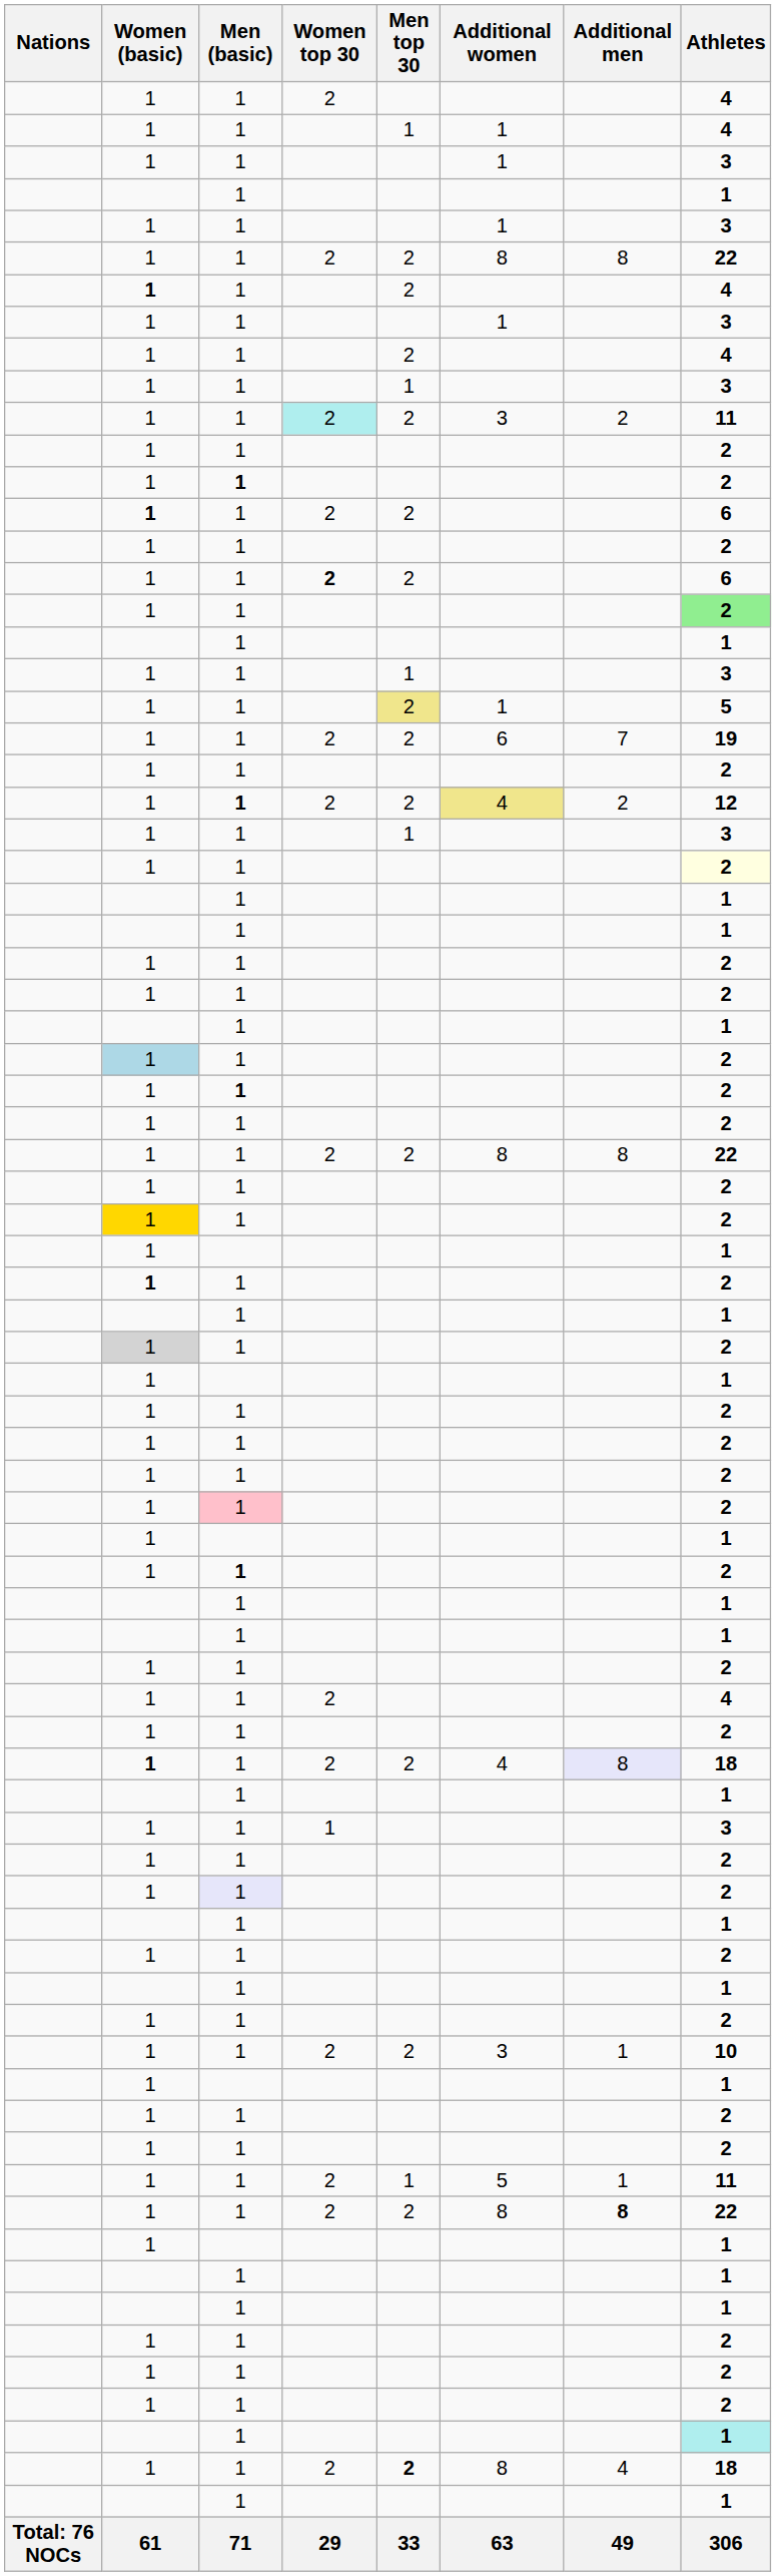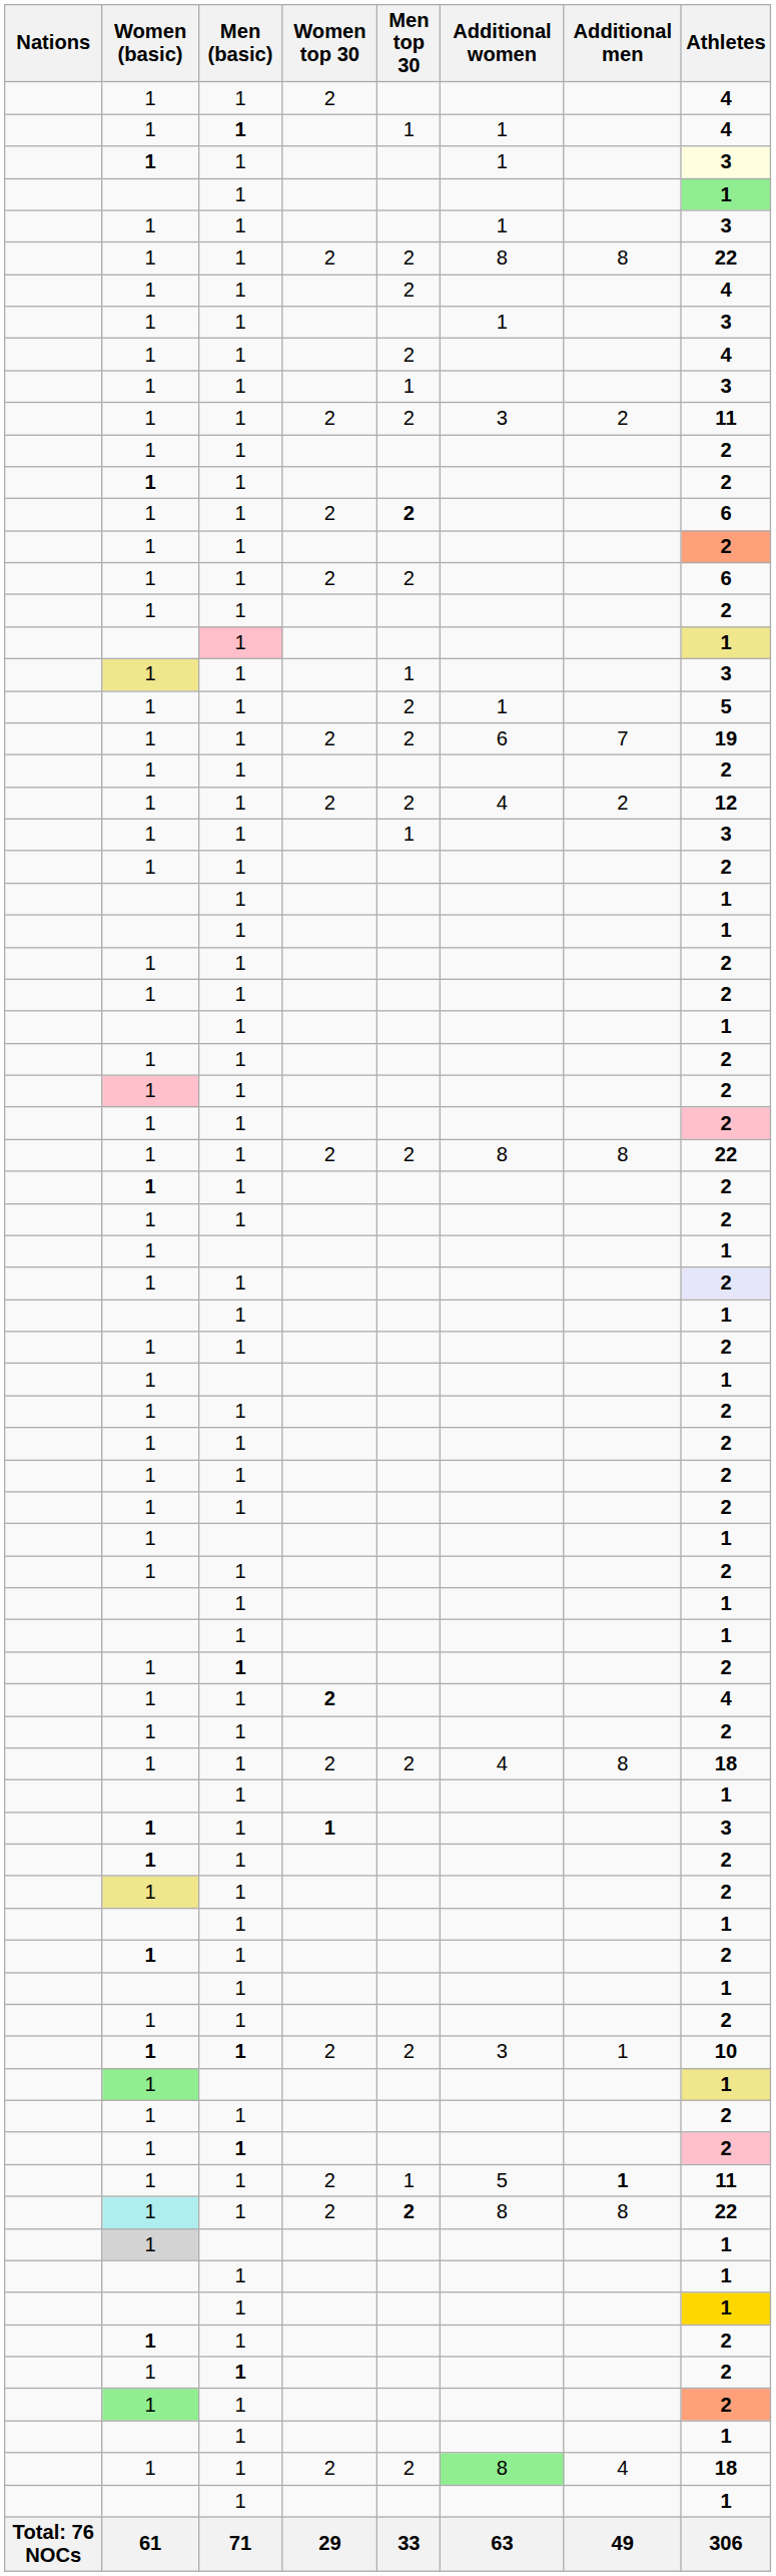row 3 | Men (basic): normal -> bold
row 4 | Women (basic): normal -> bold
row 4 | Athletes: no background -> lightyellow background
row 5 | Athletes: no background -> lightgreen background
row 8 | Women (basic): bold -> normal
row 12 | Women top 30: paleturquoise background -> no background
row 14 | Women (basic): normal -> bold
row 14 | Men (basic): bold -> normal
row 15 | Women (basic): bold -> normal
row 15 | Men top 30: normal -> bold
row 16 | Athletes: no background -> lightsalmon background
row 17 | Women top 30: bold -> normal
row 18 | Athletes: lightgreen background -> no background
row 19 | Men (basic): no background -> pink background
row 19 | Athletes: no background -> khaki background
row 20 | Women (basic): no background -> khaki background
row 21 | Men top 30: khaki background -> no background
row 24 | Men (basic): bold -> normal
row 24 | Additional women: khaki background -> no background
row 26 | Athletes: lightyellow background -> no background
row 32 | Women (basic): lightblue background -> no background
row 33 | Women (basic): no background -> pink background
row 33 | Men (basic): bold -> normal
row 34 | Athletes: no background -> pink background
row 36 | Women (basic): normal -> bold
row 37 | Women (basic): gold background -> no background
row 39 | Women (basic): bold -> normal
row 39 | Athletes: no background -> lavender background
row 41 | Women (basic): lightgrey background -> no background
row 46 | Men (basic): pink background -> no background
row 48 | Men (basic): bold -> normal
row 51 | Men (basic): normal -> bold
row 52 | Women top 30: normal -> bold
row 54 | Women (basic): bold -> normal
row 54 | Additional men: lavender background -> no background
row 56 | Women (basic): normal -> bold
row 56 | Women top 30: normal -> bold
row 57 | Women (basic): normal -> bold
row 58 | Women (basic): no background -> khaki background
row 58 | Men (basic): lavender background -> no background
row 60 | Women (basic): normal -> bold
row 63 | Women (basic): normal -> bold
row 63 | Men (basic): normal -> bold
row 64 | Women (basic): no background -> lightgreen background
row 64 | Athletes: no background -> khaki background
row 66 | Men (basic): normal -> bold
row 66 | Athletes: no background -> pink background
row 67 | Additional men: normal -> bold
row 68 | Women (basic): no background -> paleturquoise background
row 68 | Men top 30: normal -> bold
row 68 | Additional men: bold -> normal
row 69 | Women (basic): no background -> lightgrey background
row 71 | Athletes: no background -> gold background
row 72 | Women (basic): normal -> bold
row 73 | Men (basic): normal -> bold
row 74 | Women (basic): no background -> lightgreen background
row 74 | Athletes: no background -> lightsalmon background
row 75 | Athletes: paleturquoise background -> no background
row 76 | Men top 30: bold -> normal
row 76 | Additional women: no background -> lightgreen background
